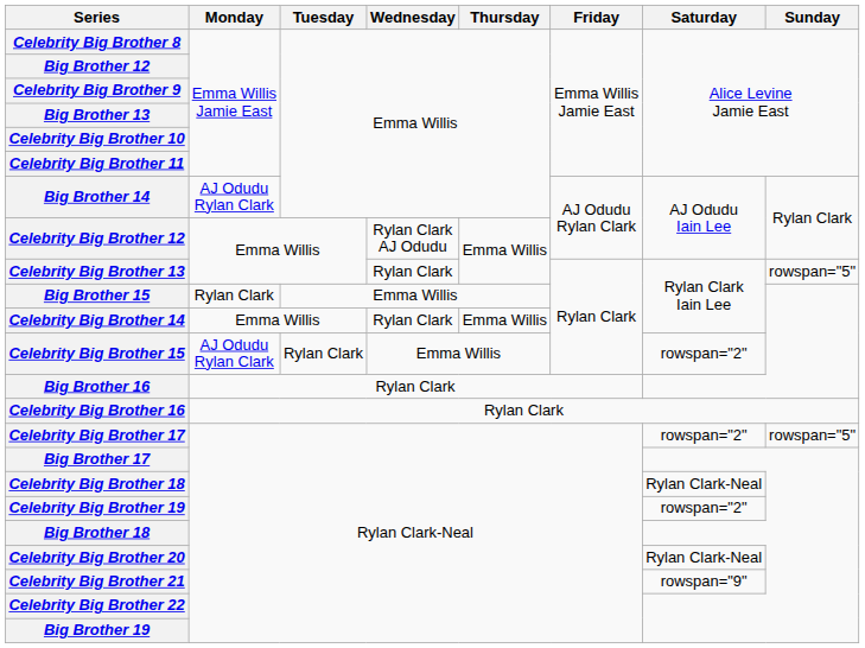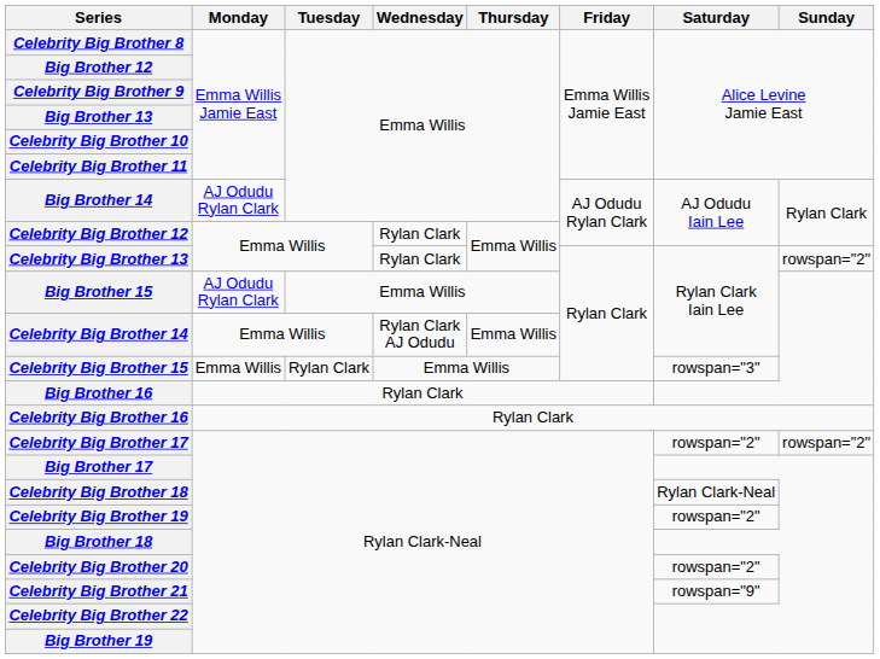Celebrity Big Brother 12 | Wednesday: Rylan Clark AJ Odudu -> Rylan Clark
Celebrity Big Brother 13 | Sunday: rowspan="5" -> rowspan="2"
Big Brother 15 | Monday: Rylan Clark -> AJ Odudu Rylan Clark
Celebrity Big Brother 14 | Wednesday: Rylan Clark -> Rylan Clark AJ Odudu
Celebrity Big Brother 15 | Monday: AJ Odudu Rylan Clark -> Emma Willis
Celebrity Big Brother 15 | Saturday: rowspan="2" -> rowspan="3"
Celebrity Big Brother 17 | Sunday: rowspan="5" -> rowspan="2"
Celebrity Big Brother 20 | Saturday: Rylan Clark-Neal -> rowspan="2"
